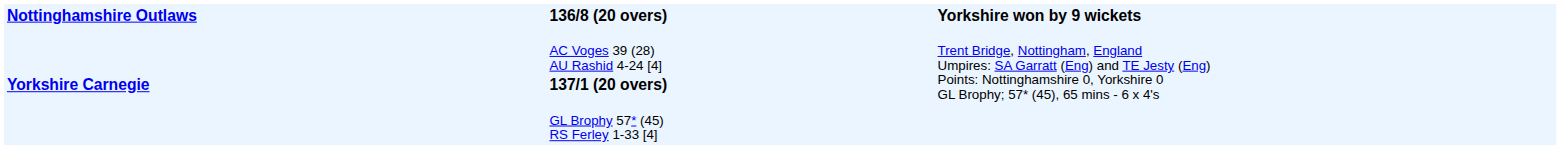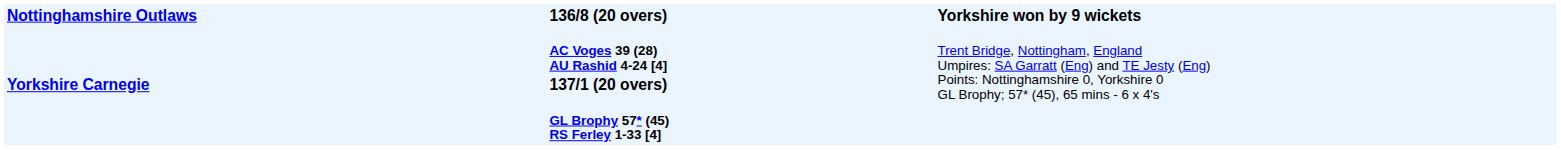AC Voges 39 (28) AU Rashid 4-24 [4] | 136/8 (20 overs): normal -> bold
GL Brophy 57* (45) RS Ferley 1-33 [4] | 136/8 (20 overs): normal -> bold
